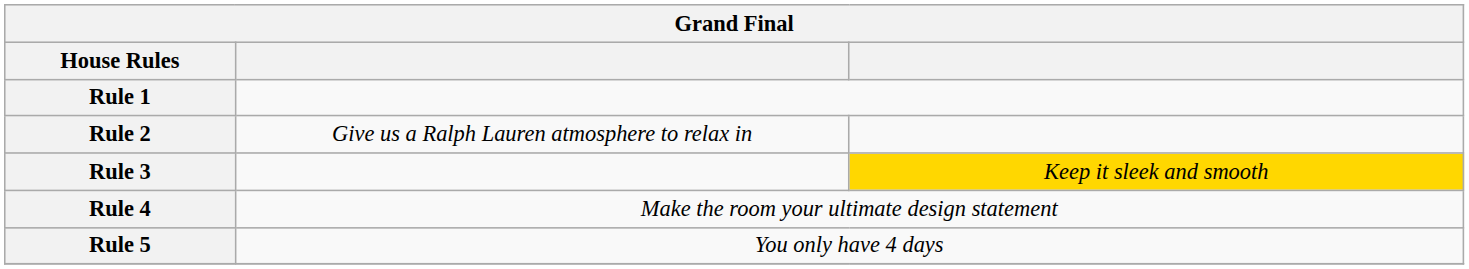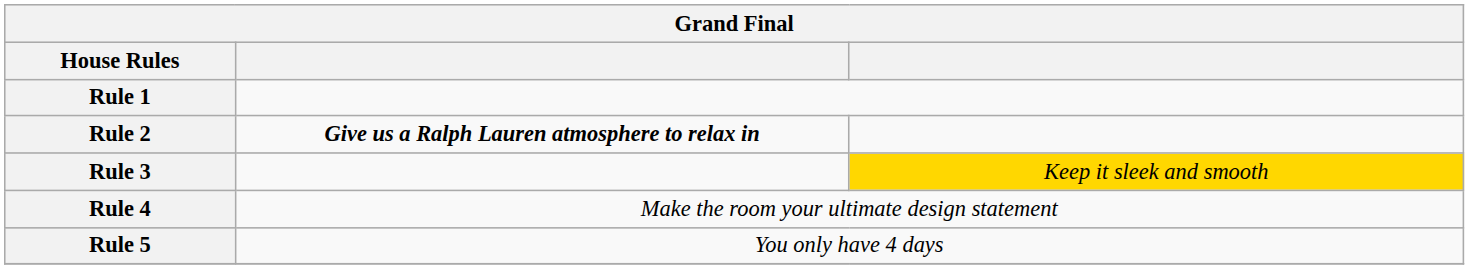Rule 2 | column 2: normal -> bold
